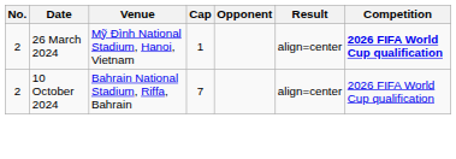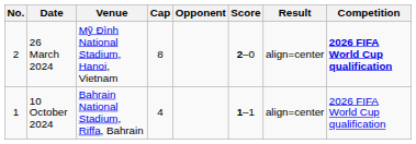+ column: Score | 2–0 | 1–1
26 March 2024 | Cap: 1 -> 8
10 October 2024 | No.: 2 -> 1
10 October 2024 | Cap: 7 -> 4
